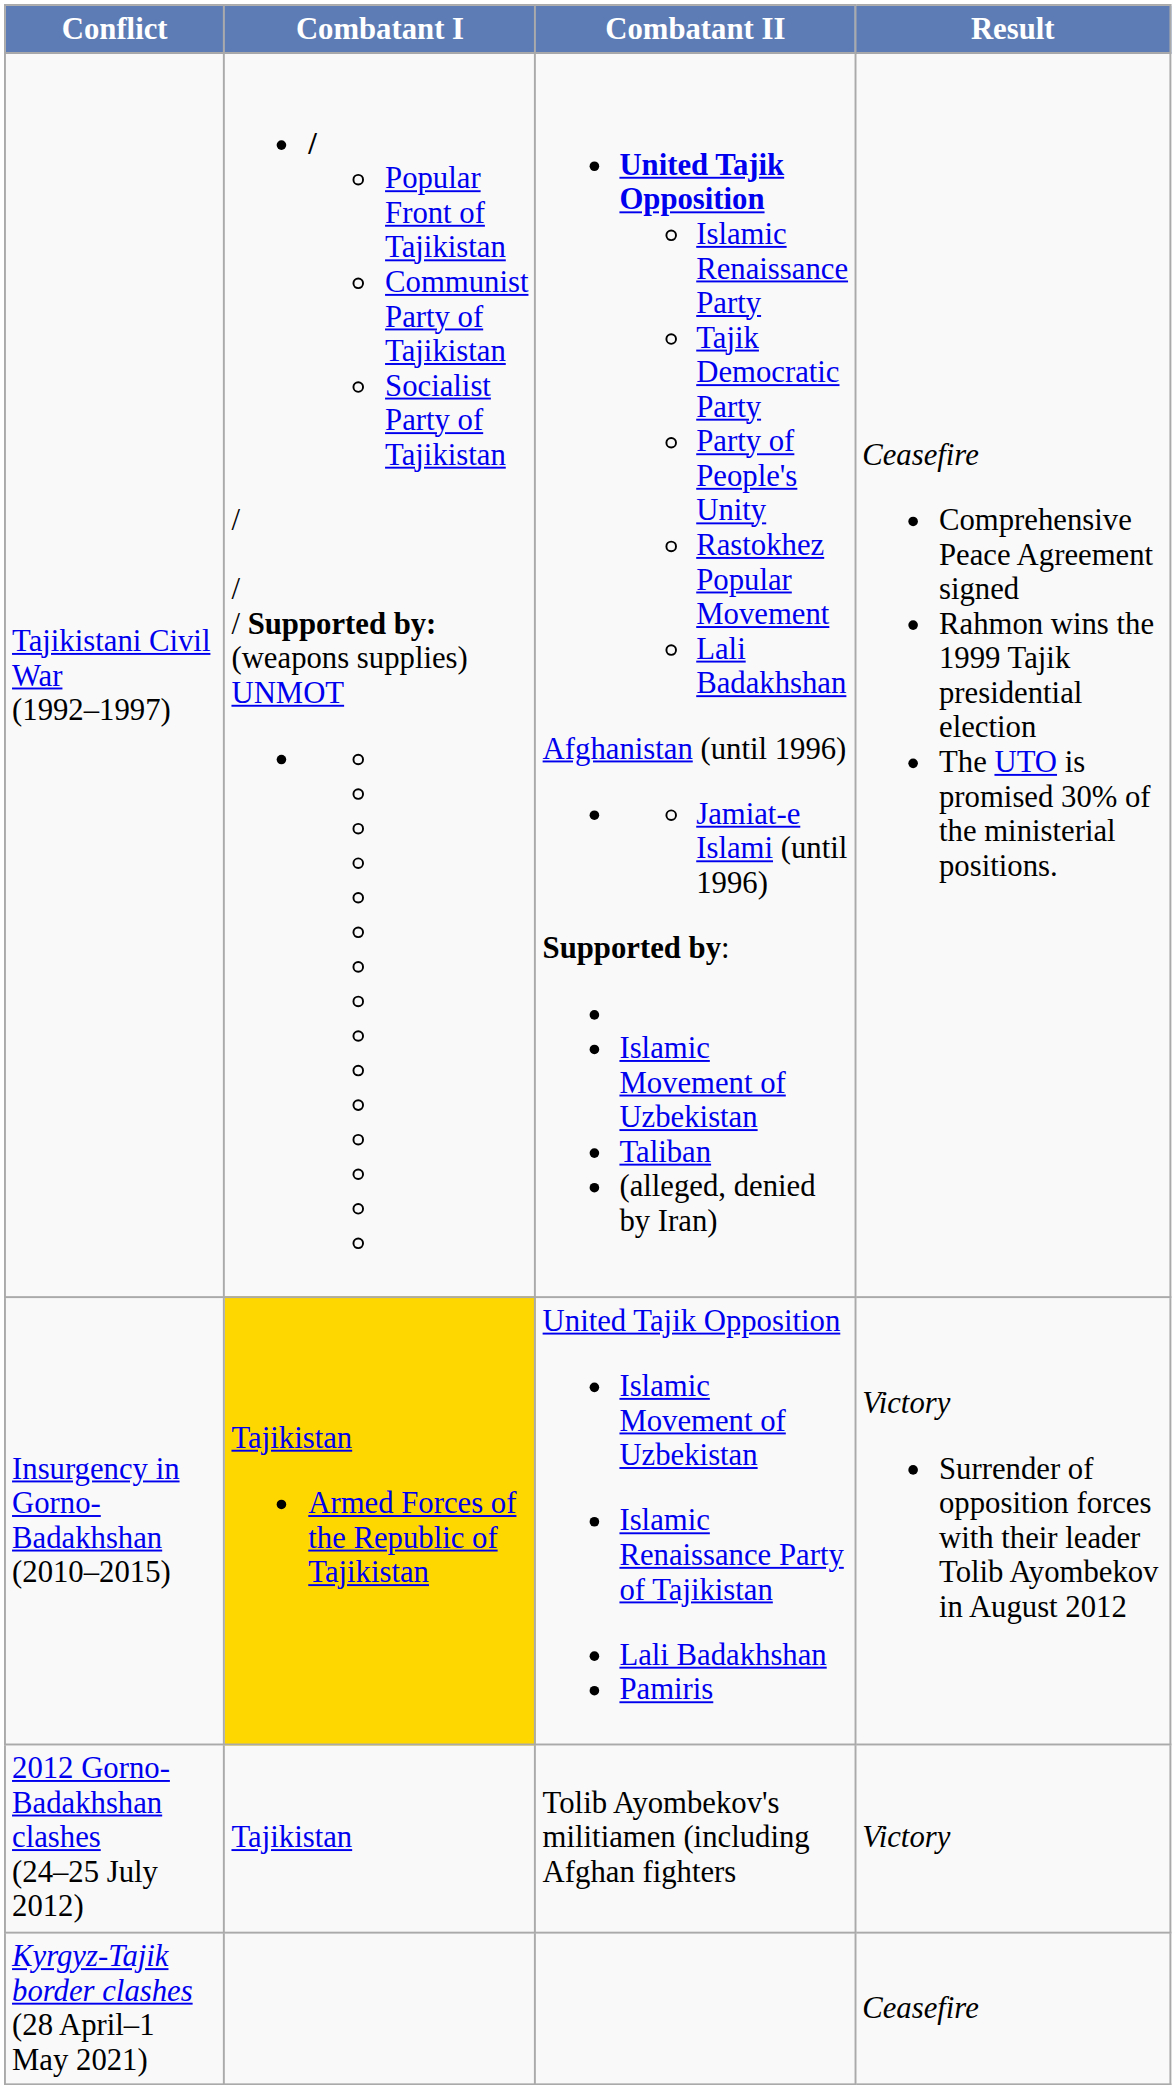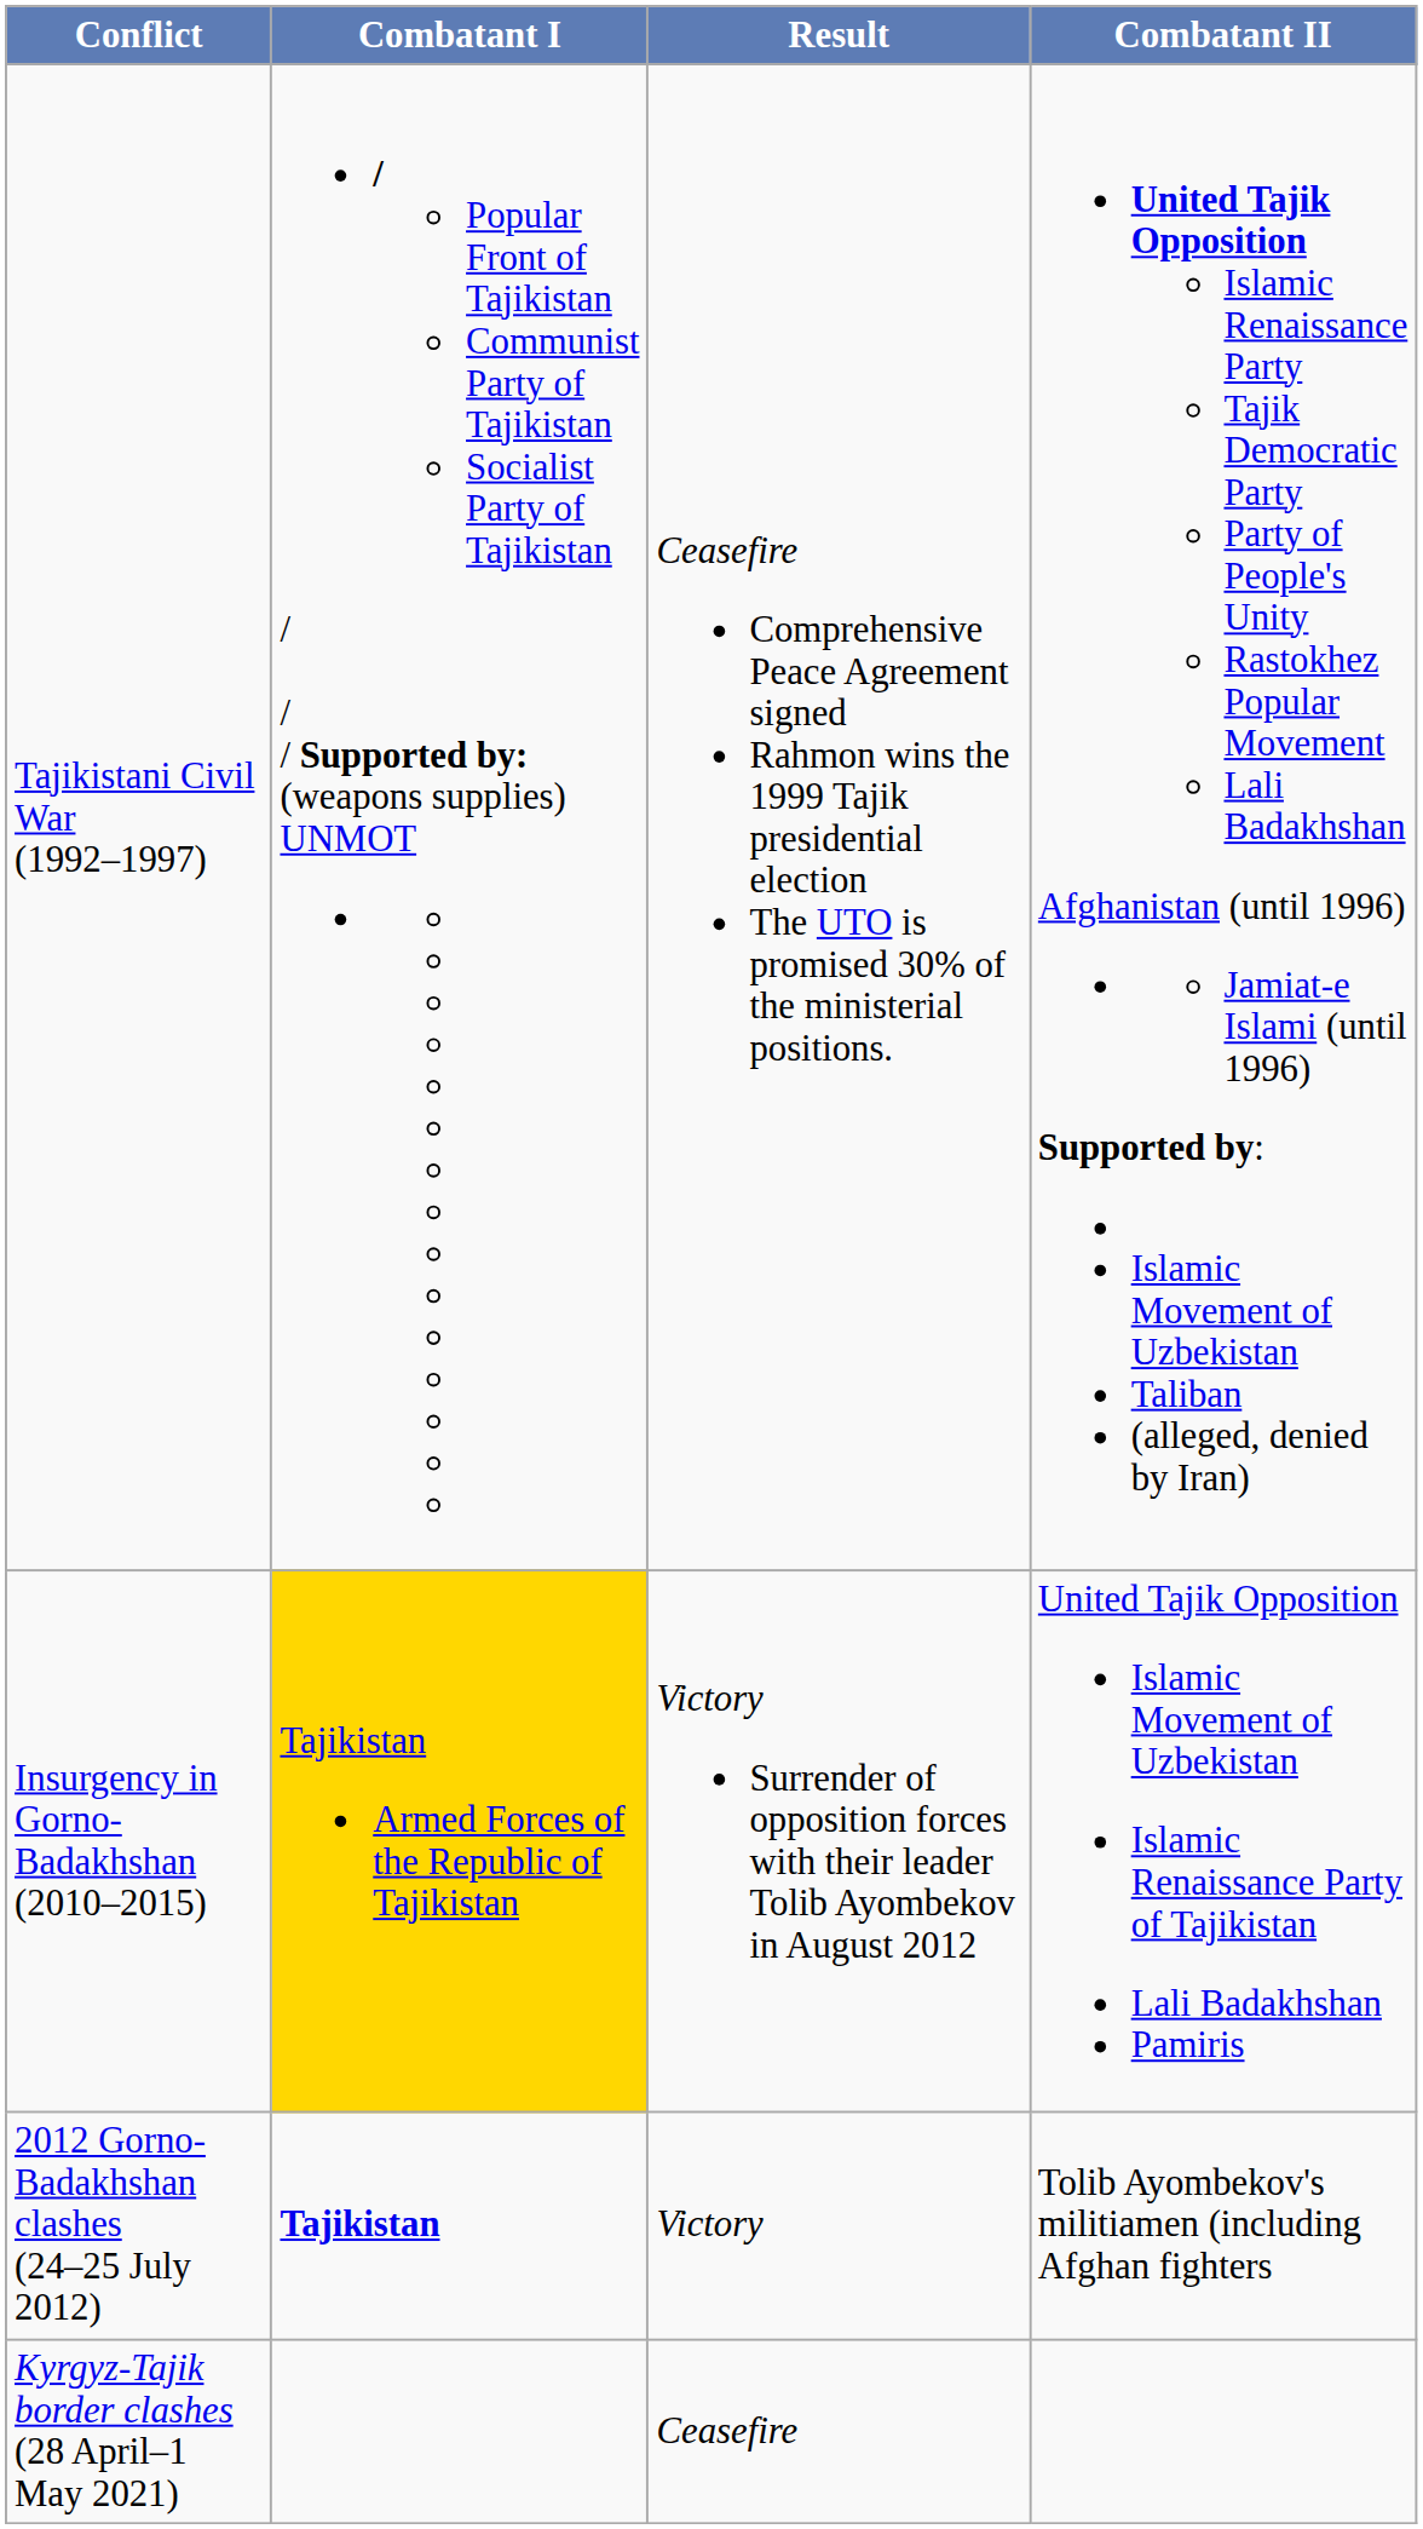columns swapped: Combatant II <-> Result
2012 Gorno-Badakhshan clashes (24–25 July 2012) | Combatant I: normal -> bold
